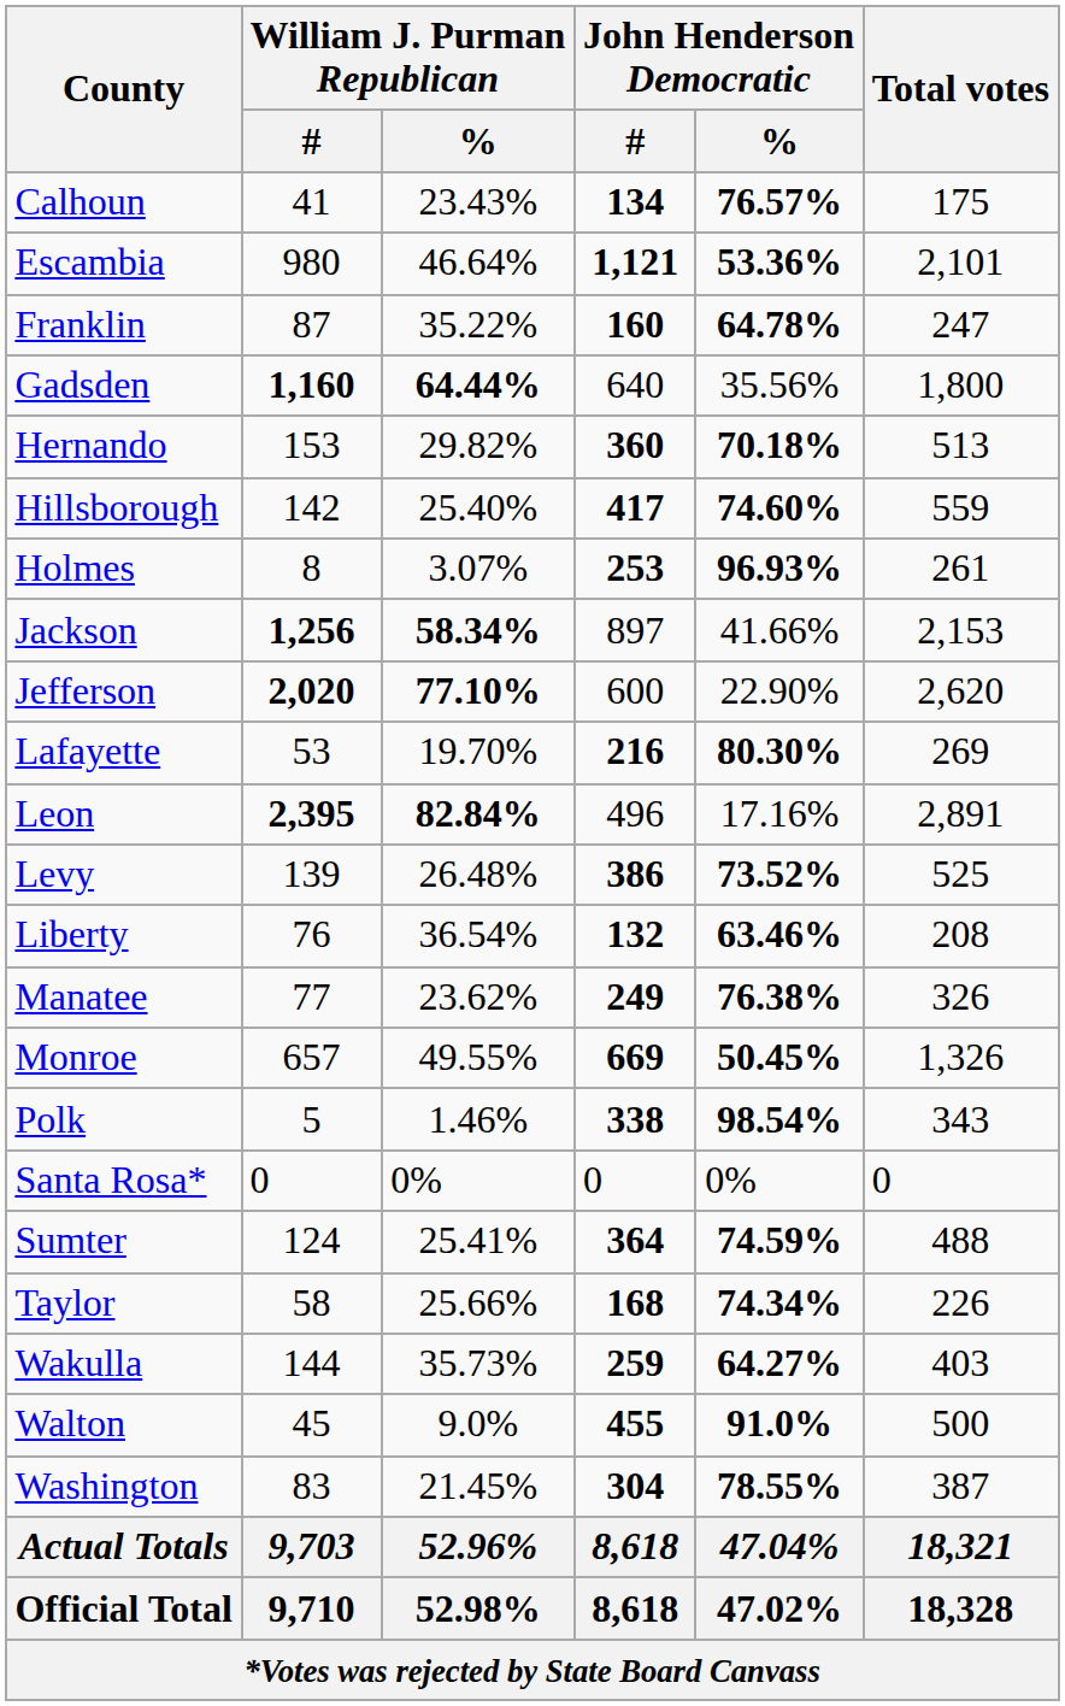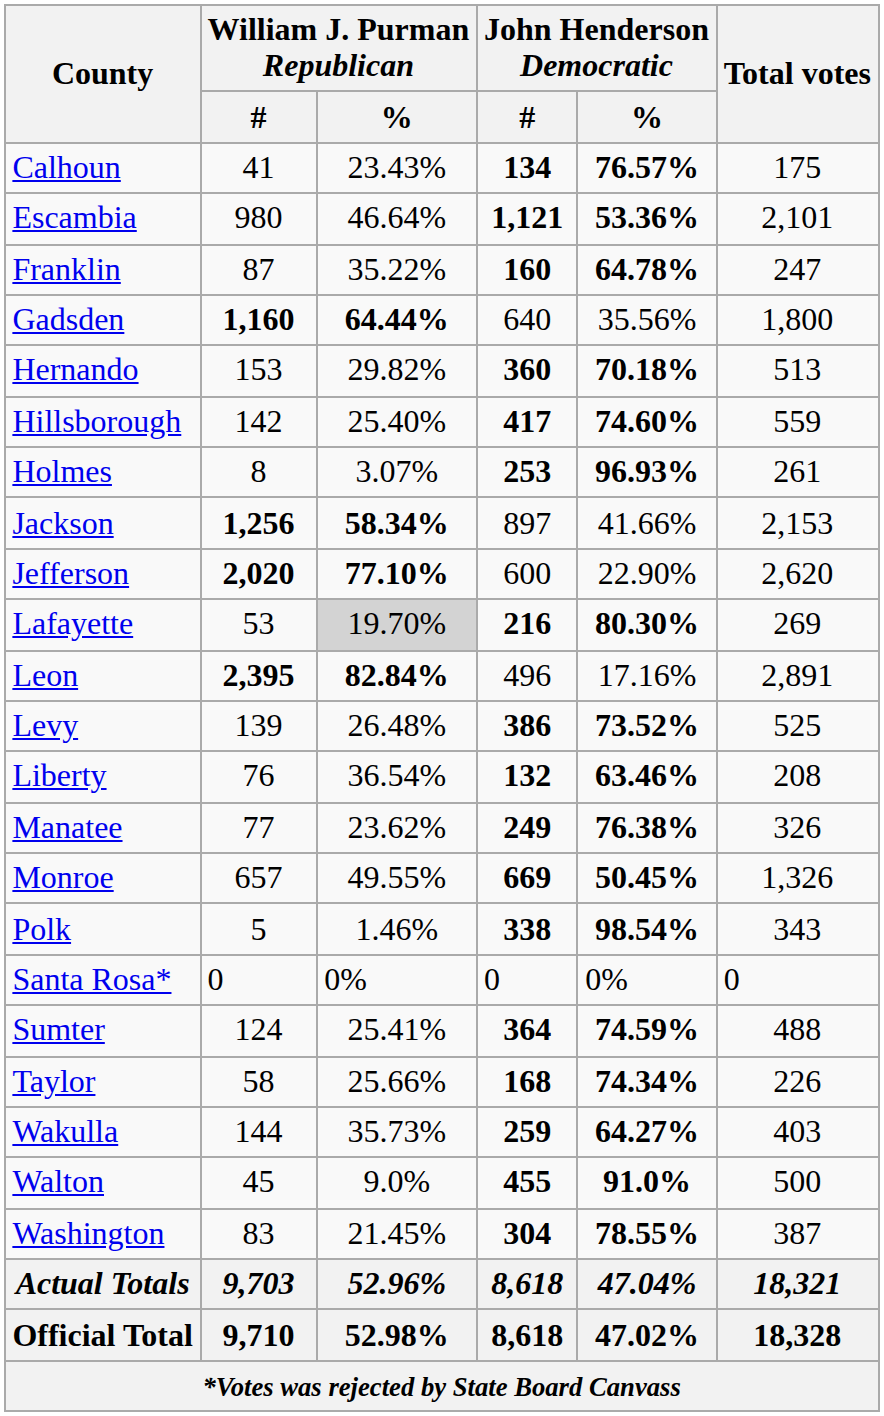Lafayette | William J. Purman Republican / %: no background -> lightgrey background
